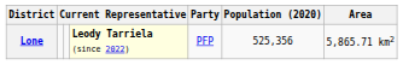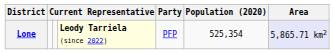Lone | Population (2020): 525,356 -> 525,354
Lone | Area: no background -> lavender background
